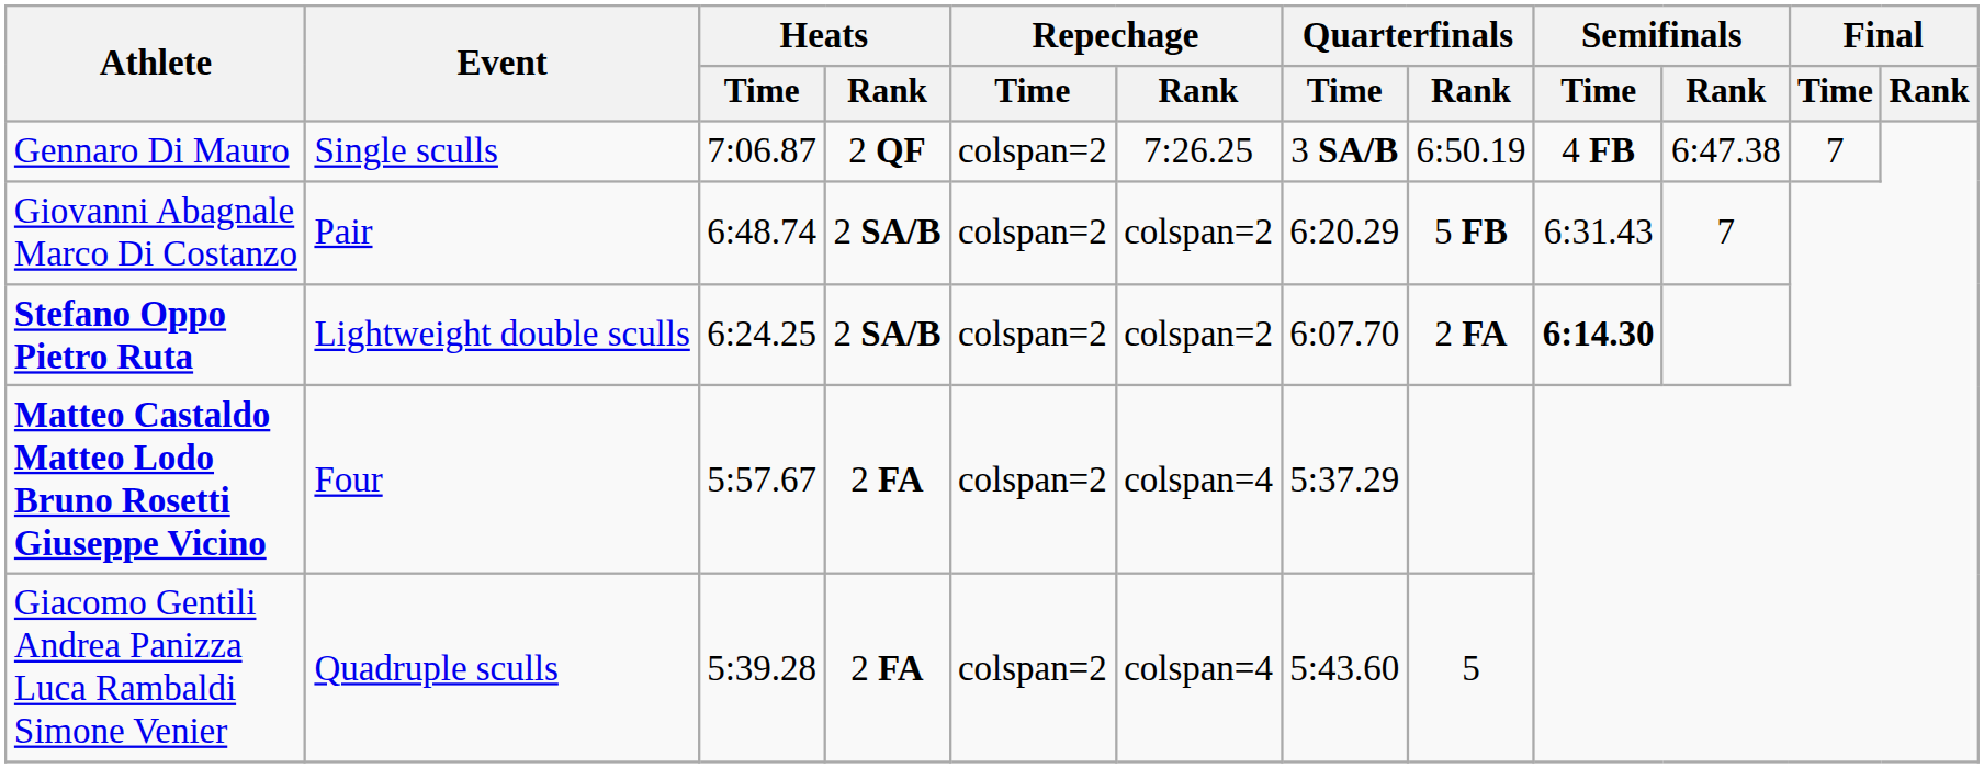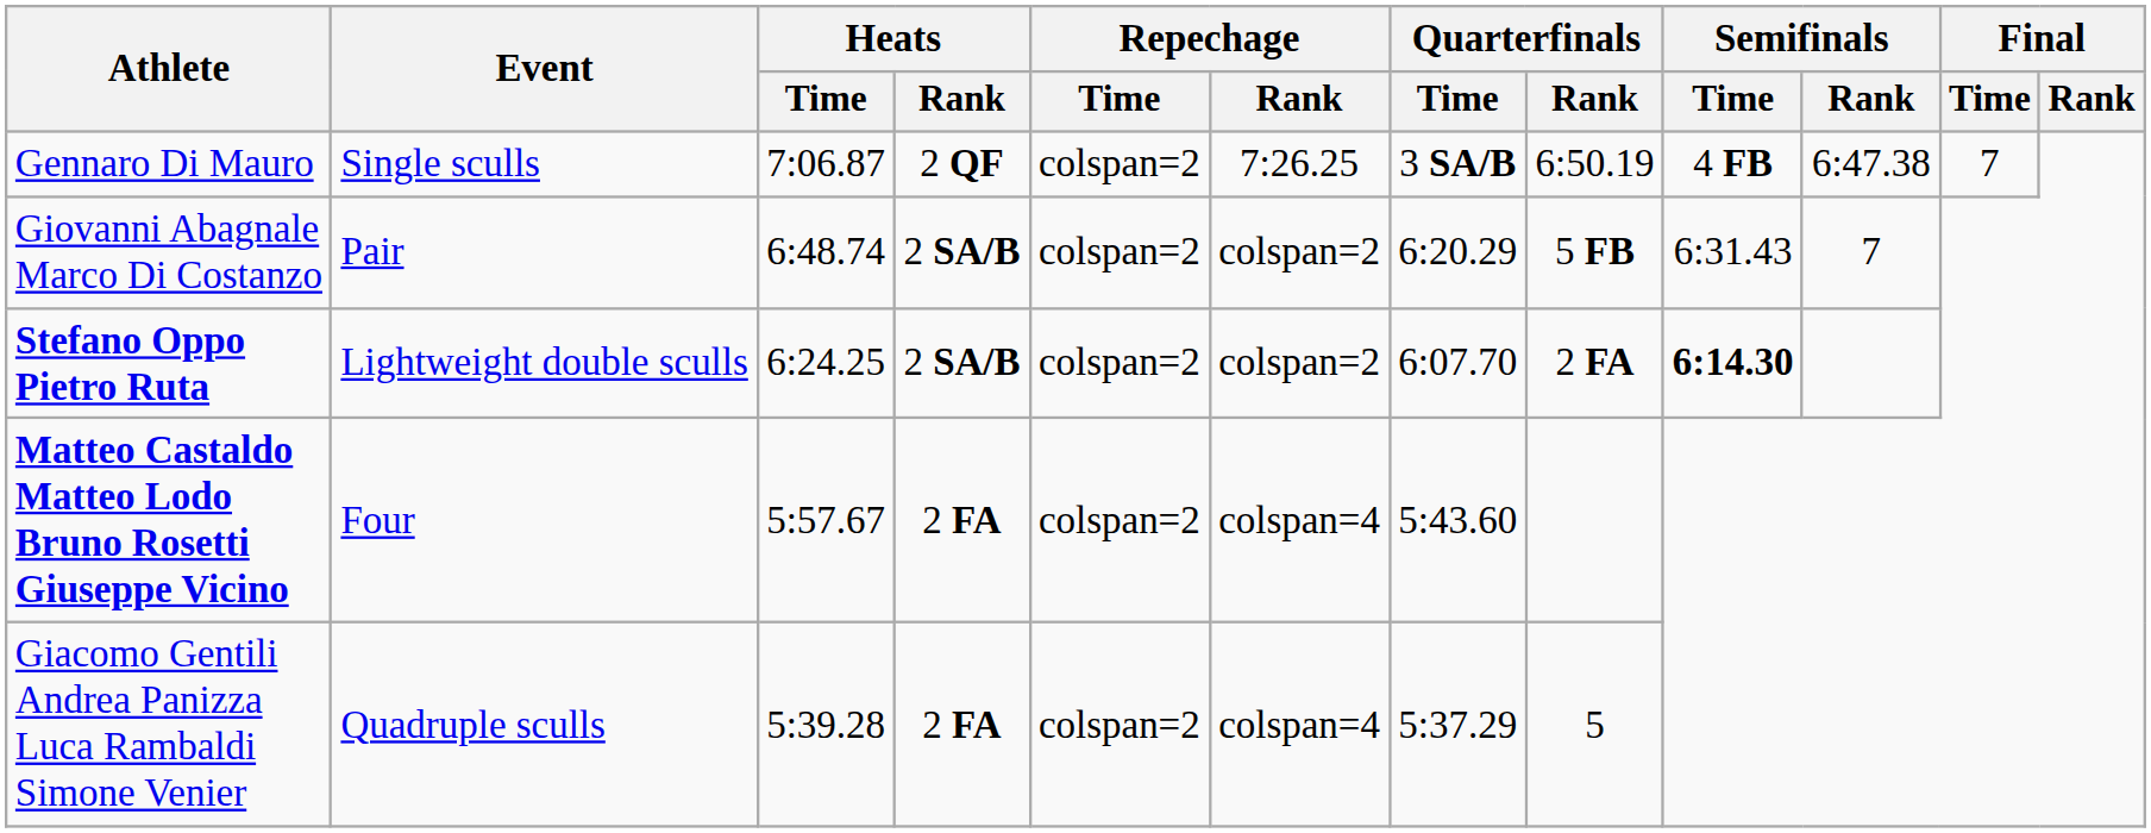Matteo Castaldo Matteo Lodo Bruno Rosetti Giuseppe Vicino | Quarterfinals / Time: 5:37.29 -> 5:43.60
Giacomo Gentili Andrea Panizza Luca Rambaldi Simone Venier | Quarterfinals / Time: 5:43.60 -> 5:37.29
